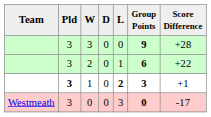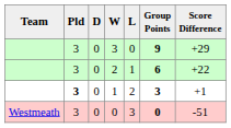columns swapped: W <-> D
row 2 | Score Difference: +28 -> +29
row 4 | L: bold -> normal
row 5 | Score Difference: -17 -> -51
